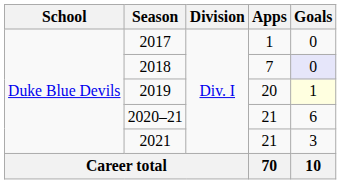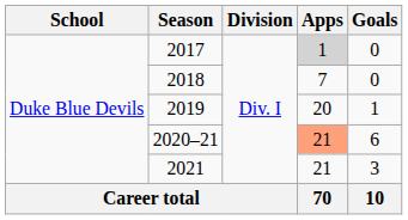2017 | Apps: no background -> lightgrey background
2018 | Goals: lavender background -> no background
2019 | Goals: lightyellow background -> no background
2020–21 | Apps: no background -> lightsalmon background
